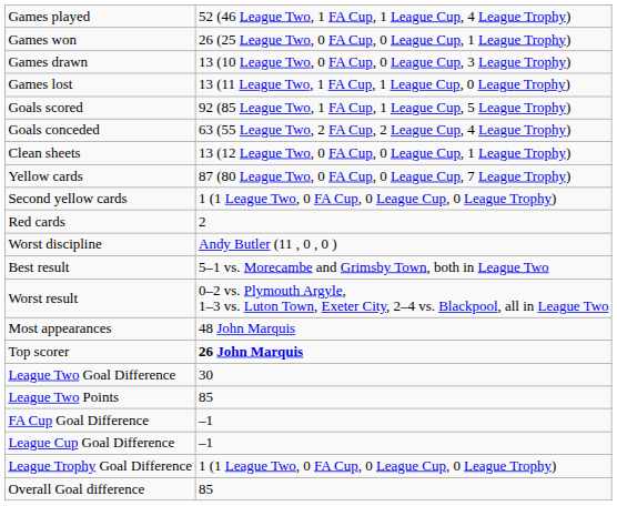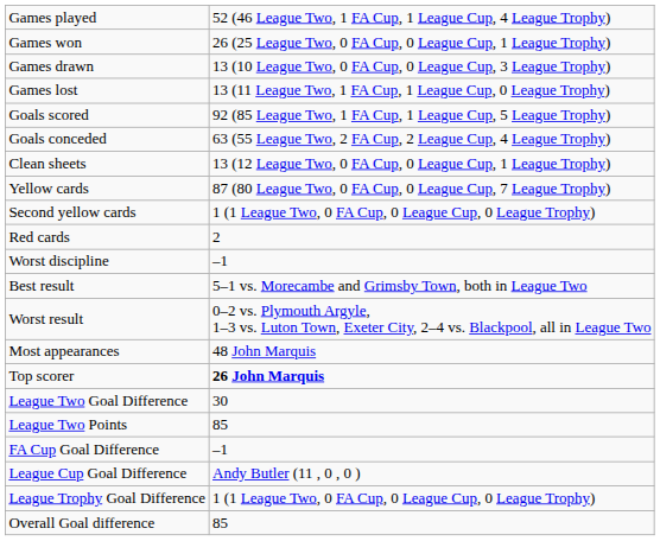Worst discipline | column 2: Andy Butler (11 , 0 , 0 ) -> –1
League Cup Goal Difference | column 2: –1 -> Andy Butler (11 , 0 , 0 )
